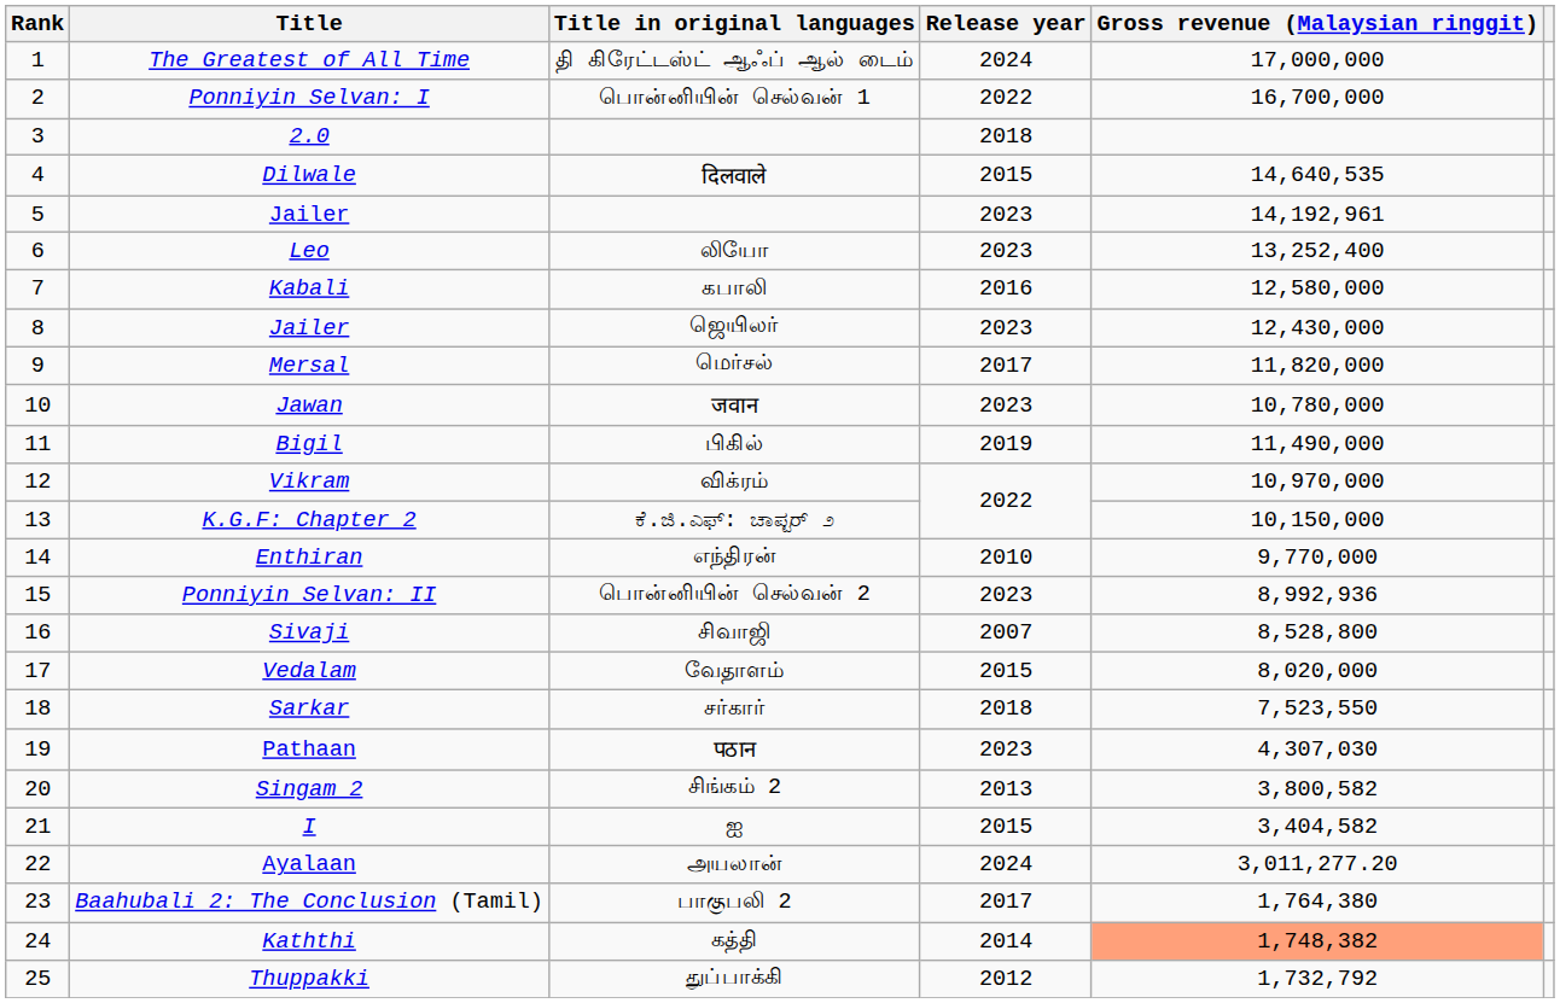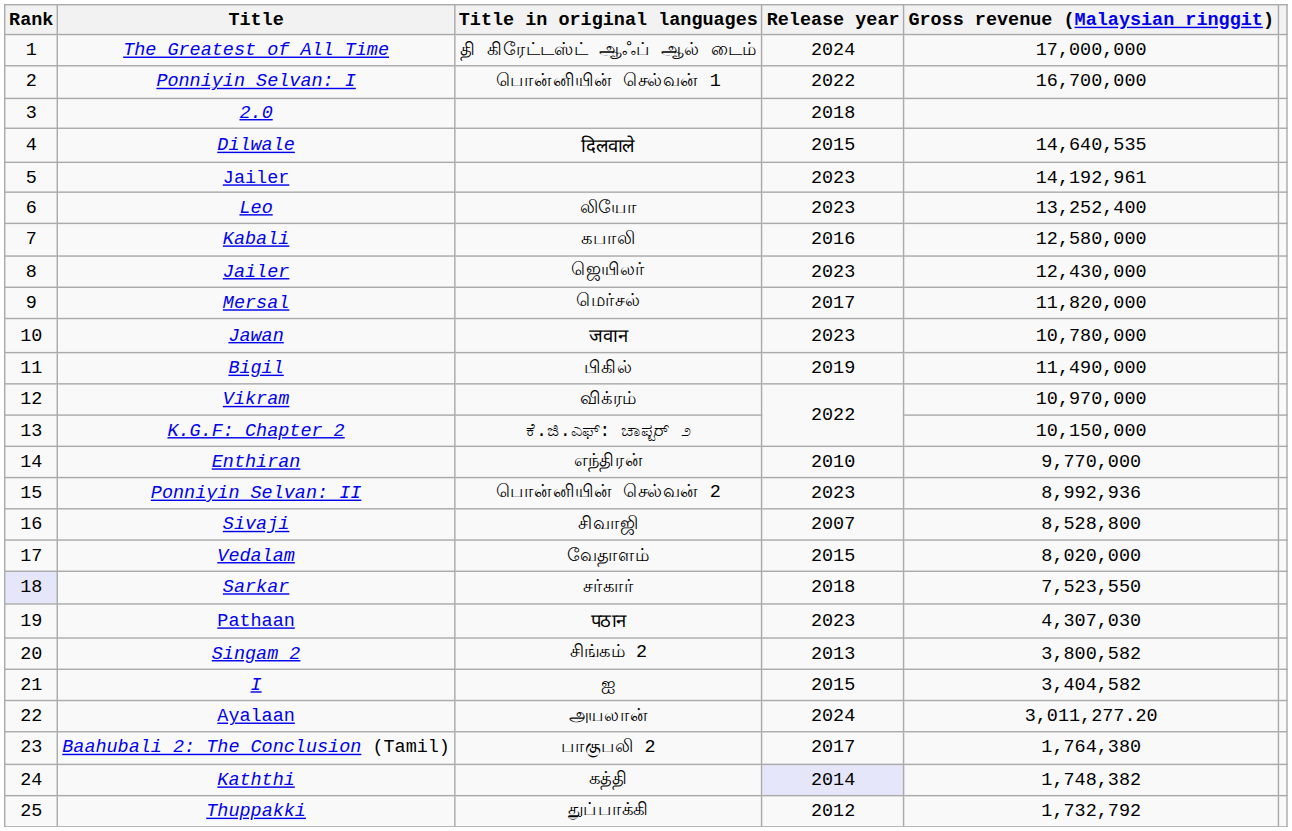Sarkar | Rank: no background -> lavender background
Kaththi | Release year: no background -> lavender background
Kaththi | Gross revenue (Malaysian ringgit): lightsalmon background -> no background
